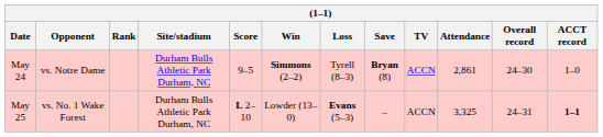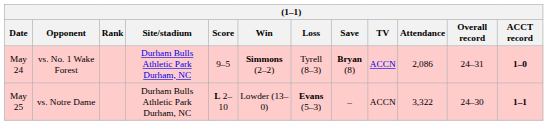May 24 | Opponent: vs. Notre Dame -> vs. No. 1 Wake Forest
May 24 | Attendance: 2,861 -> 2,086
May 24 | Overall record: 24–30 -> 24–31
May 24 | ACCT record: normal -> bold
May 25 | Opponent: vs. No. 1 Wake Forest -> vs. Notre Dame
May 25 | Attendance: 3,325 -> 3,322
May 25 | Overall record: 24–31 -> 24–30
